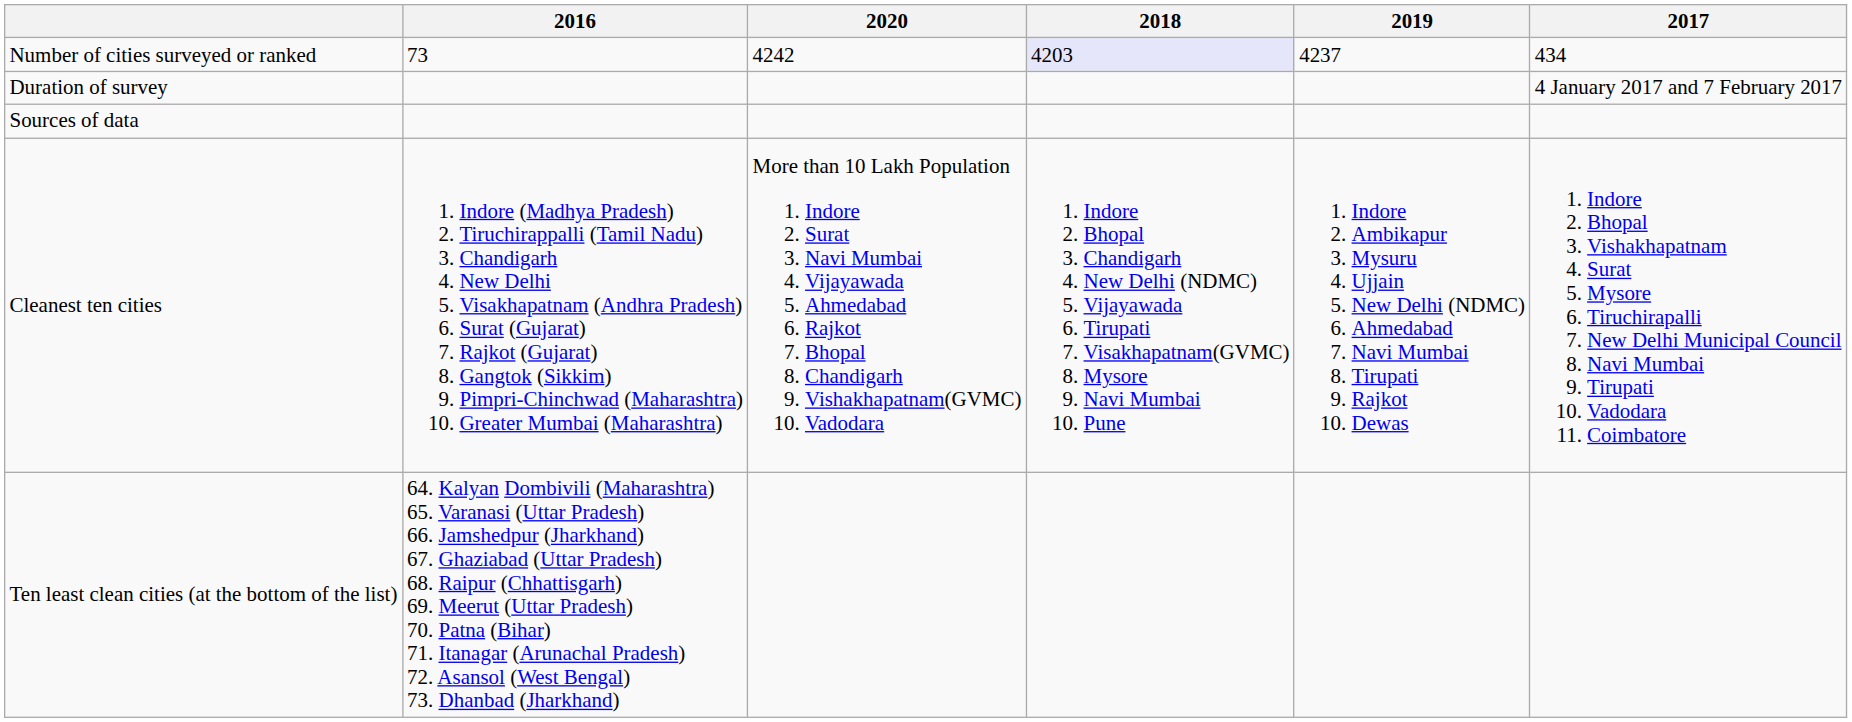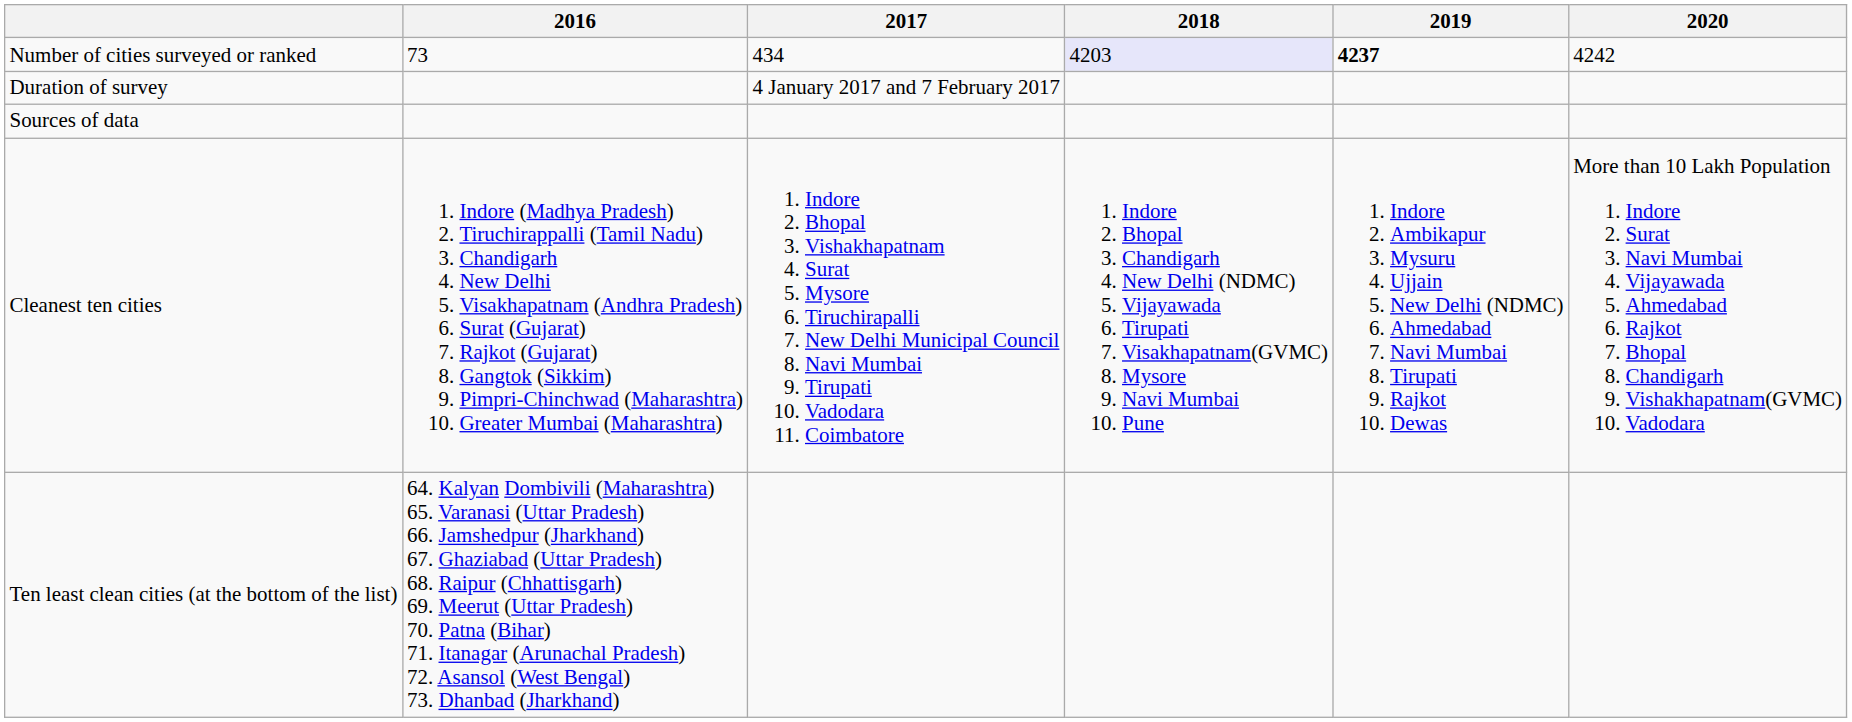columns swapped: 2017 <-> 2020
Number of cities surveyed or ranked | 2019: normal -> bold
